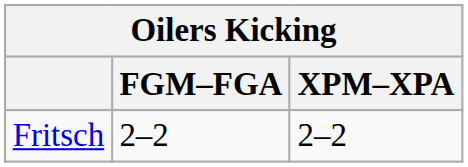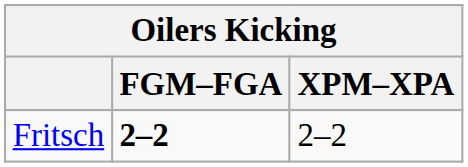Fritsch | FGM–FGA: normal -> bold
